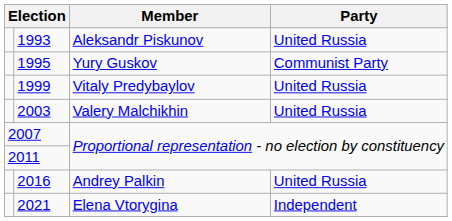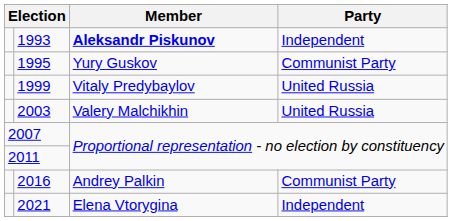1993 | Member: normal -> bold
1993 | Party: United Russia -> Independent
2016 | Party: United Russia -> Communist Party
